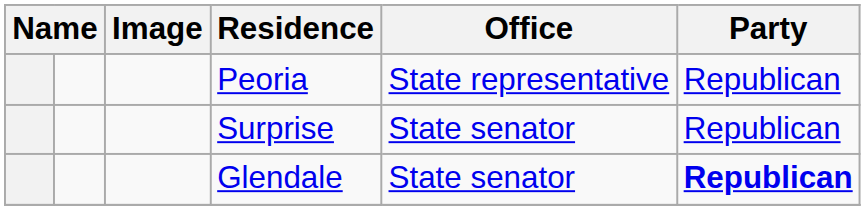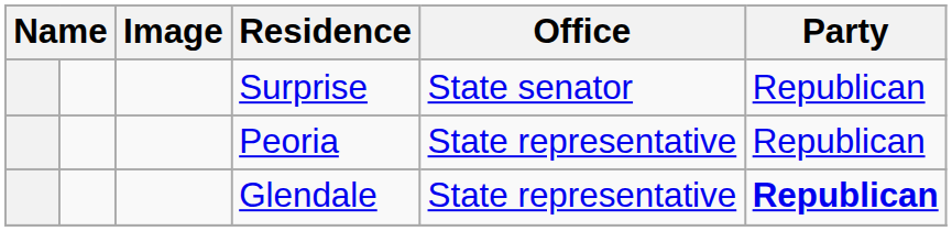rows swapped: Surprise <-> Peoria
Glendale | Office: State senator -> State representative
